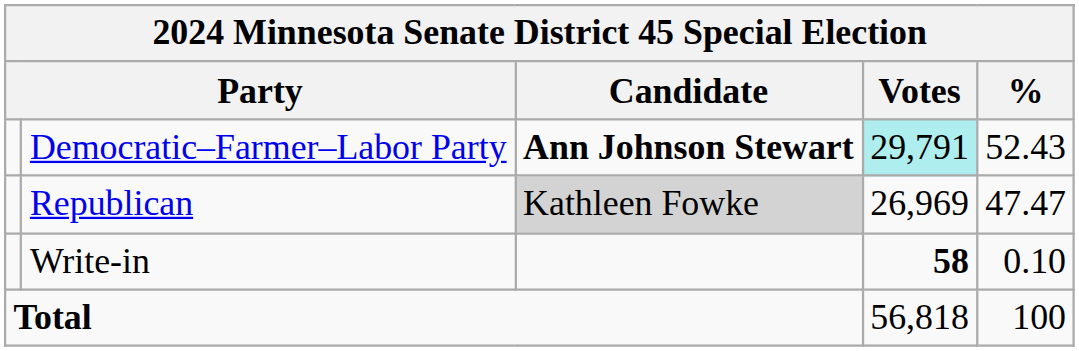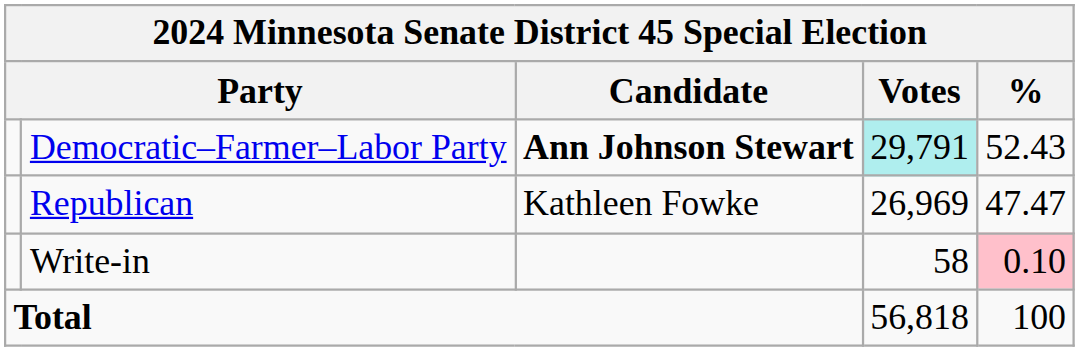Republican | Candidate: lightgrey background -> no background
Write-in | Votes: bold -> normal
Write-in | %: no background -> pink background
